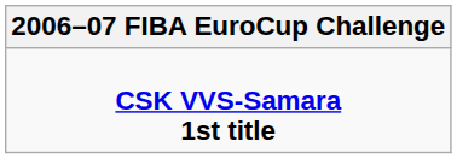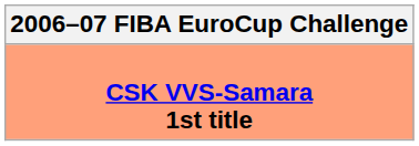row 2 | column 1: no background -> lightsalmon background
